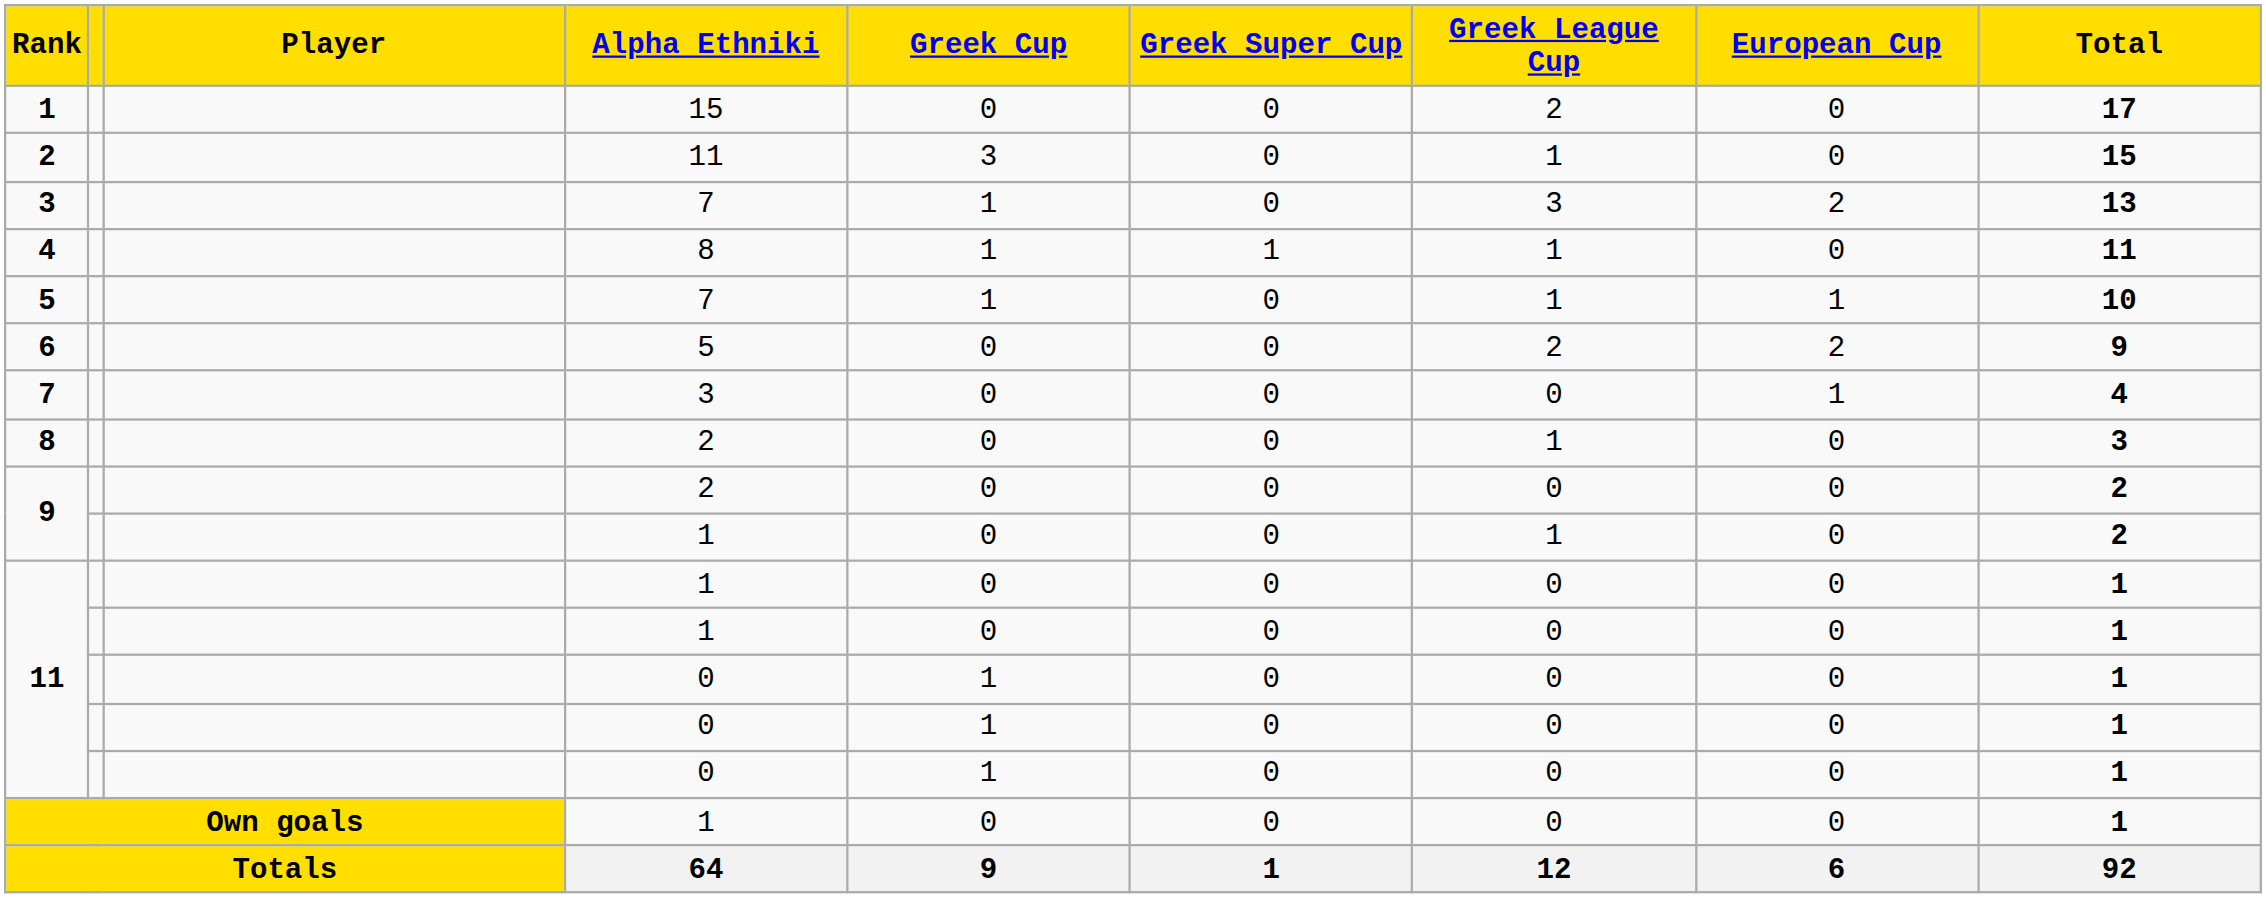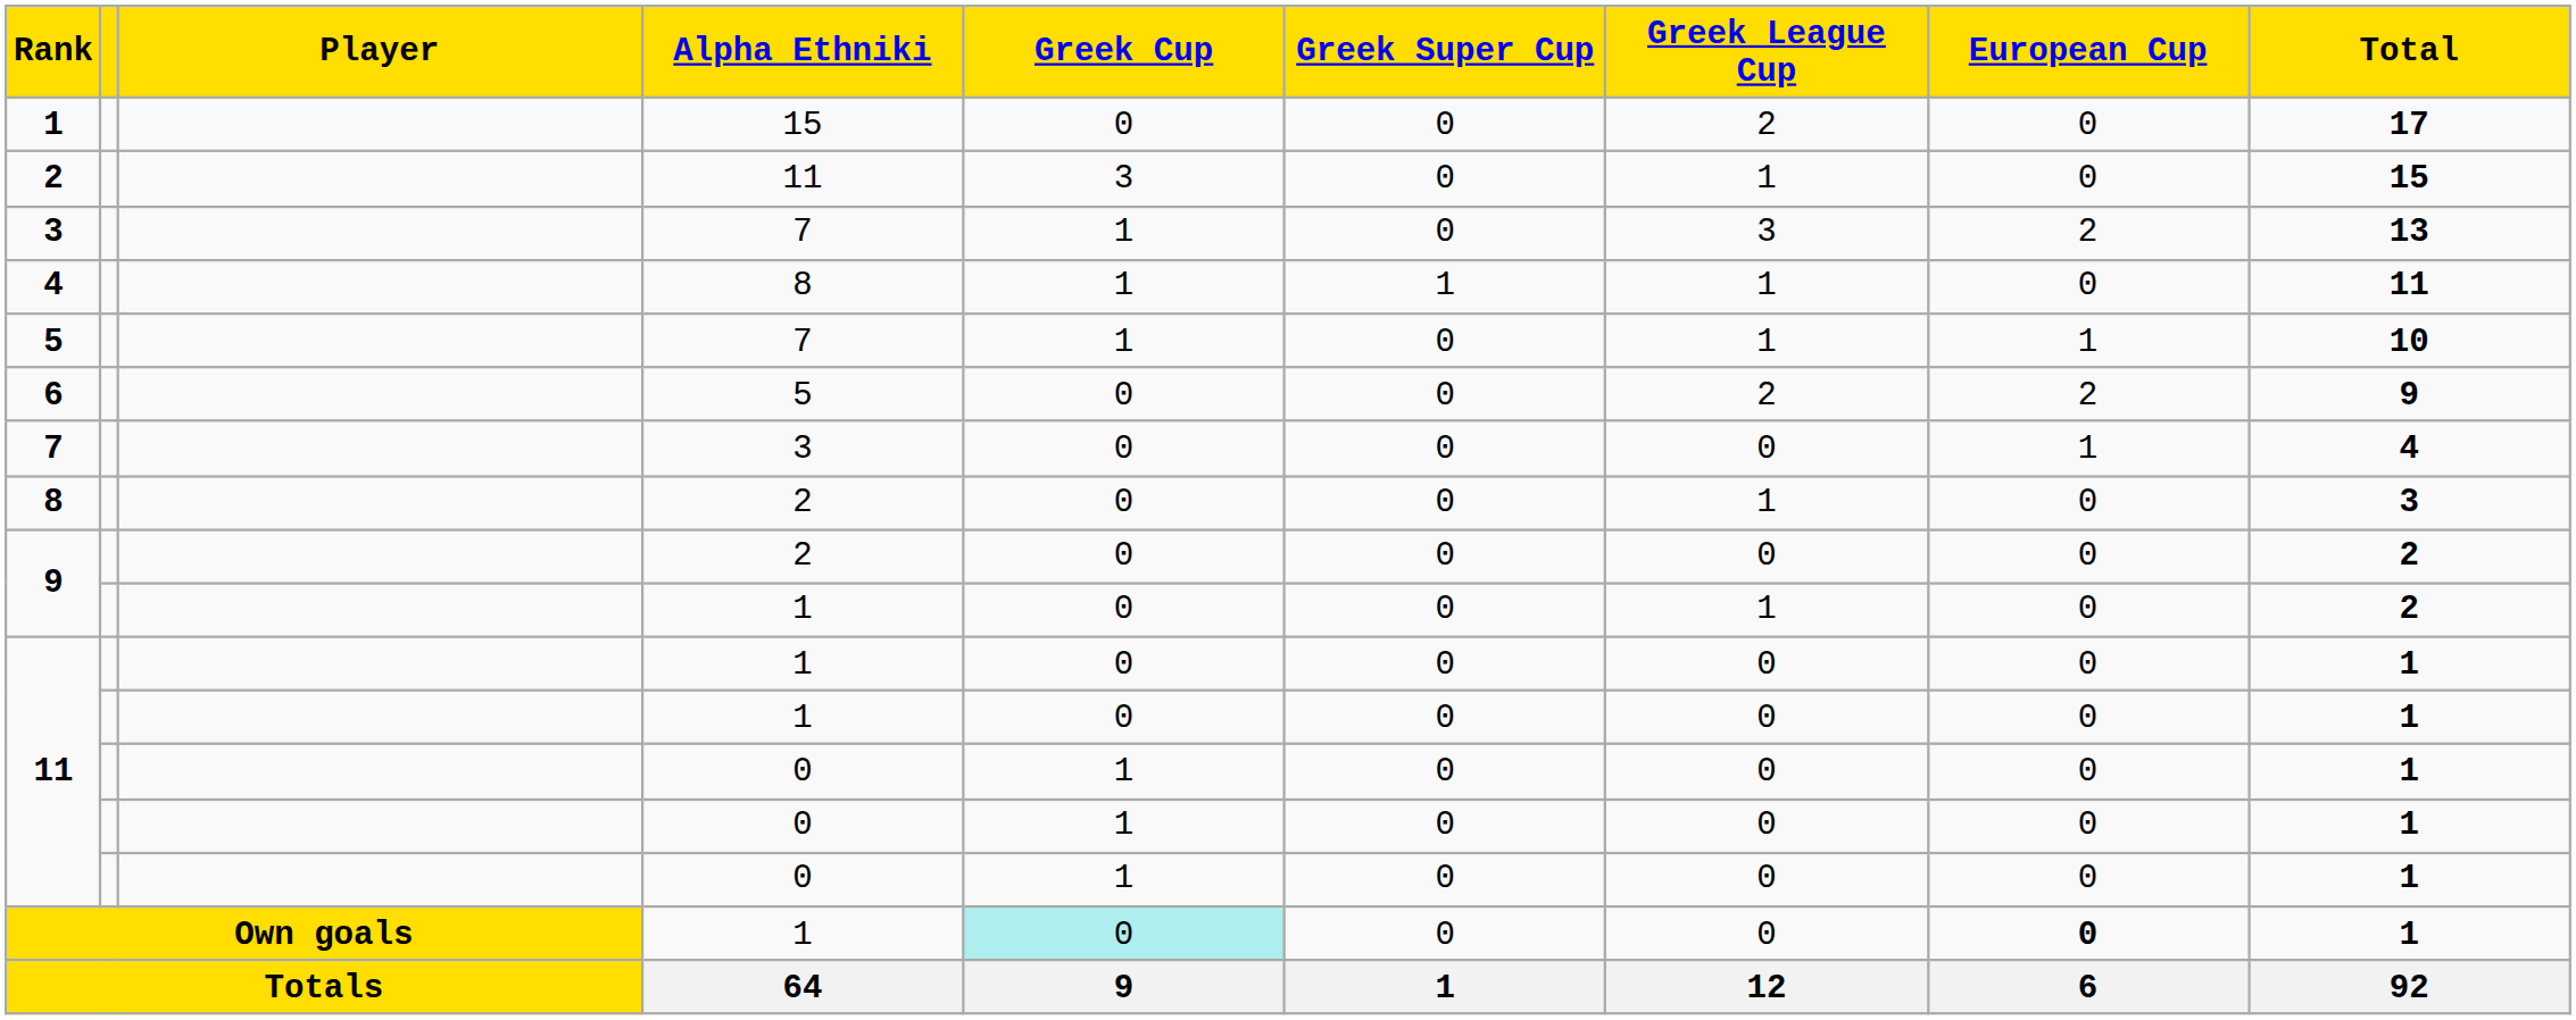Own goals | Greek Cup: no background -> paleturquoise background
Own goals | European Cup: normal -> bold
